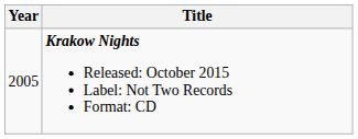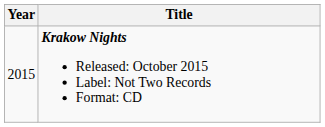row 2 | Year: 2005 -> 2015
